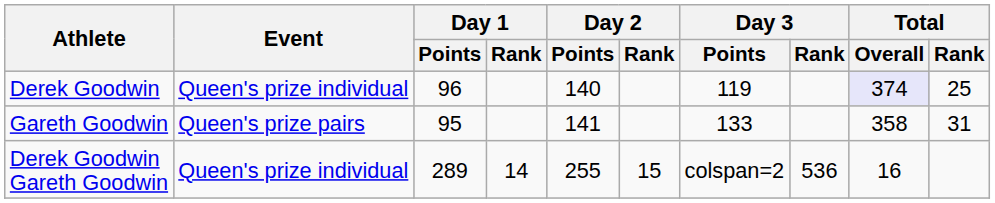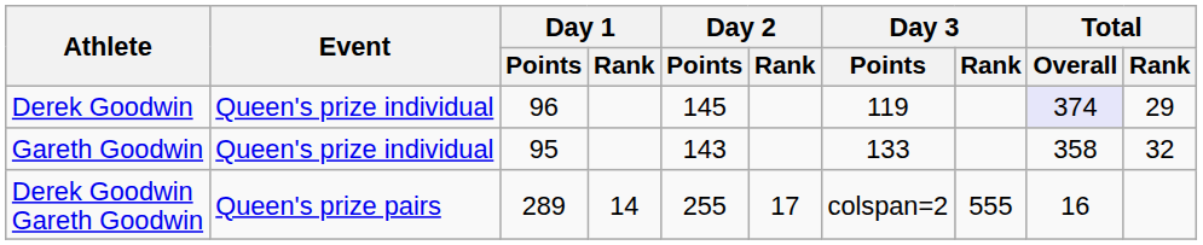Derek Goodwin | Day 2 / Points: 140 -> 145
Derek Goodwin | Total / Rank: 25 -> 29
Gareth Goodwin | Event: Queen's prize pairs -> Queen's prize individual
Gareth Goodwin | Day 2 / Points: 141 -> 143
Gareth Goodwin | Total / Rank: 31 -> 32
Derek Goodwin Gareth Goodwin | Event: Queen's prize individual -> Queen's prize pairs
Derek Goodwin Gareth Goodwin | Day 2 / Rank: 15 -> 17
Derek Goodwin Gareth Goodwin | Day 3 / Rank: 536 -> 555
